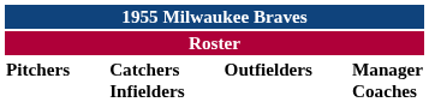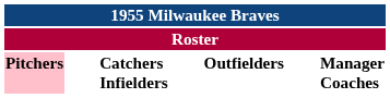Pitchers | column 1: no background -> pink background
